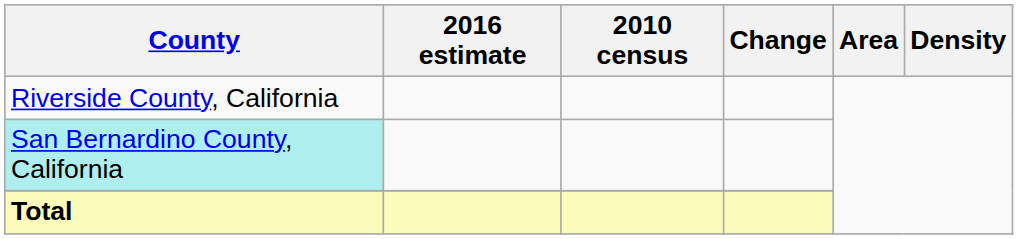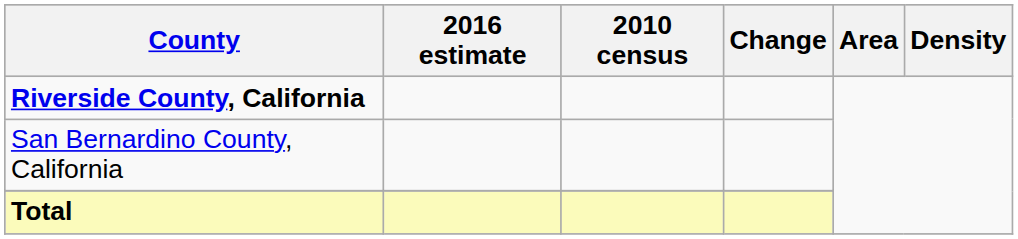Riverside County, California | County: normal -> bold
San Bernardino County, California | County: paleturquoise background -> no background
